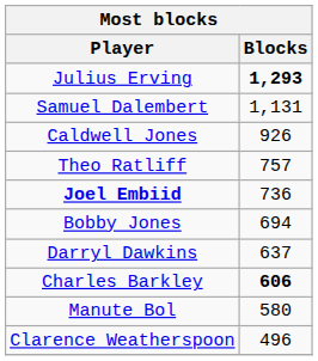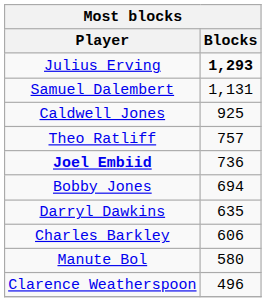Caldwell Jones | Blocks: 926 -> 925
Darryl Dawkins | Blocks: 637 -> 635
Charles Barkley | Blocks: bold -> normal
